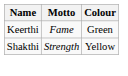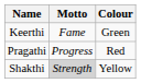+ row: Pragathi | Progress | Red
Shakthi | Motto: no background -> lightgrey background
